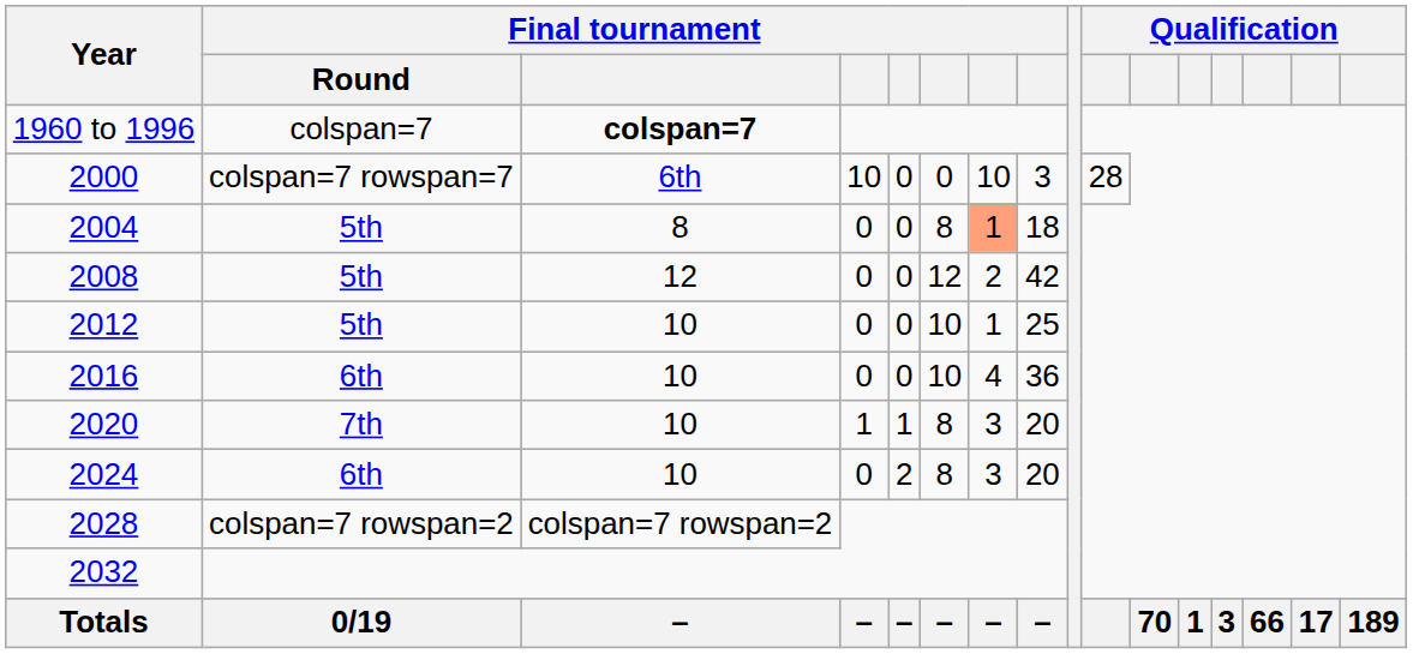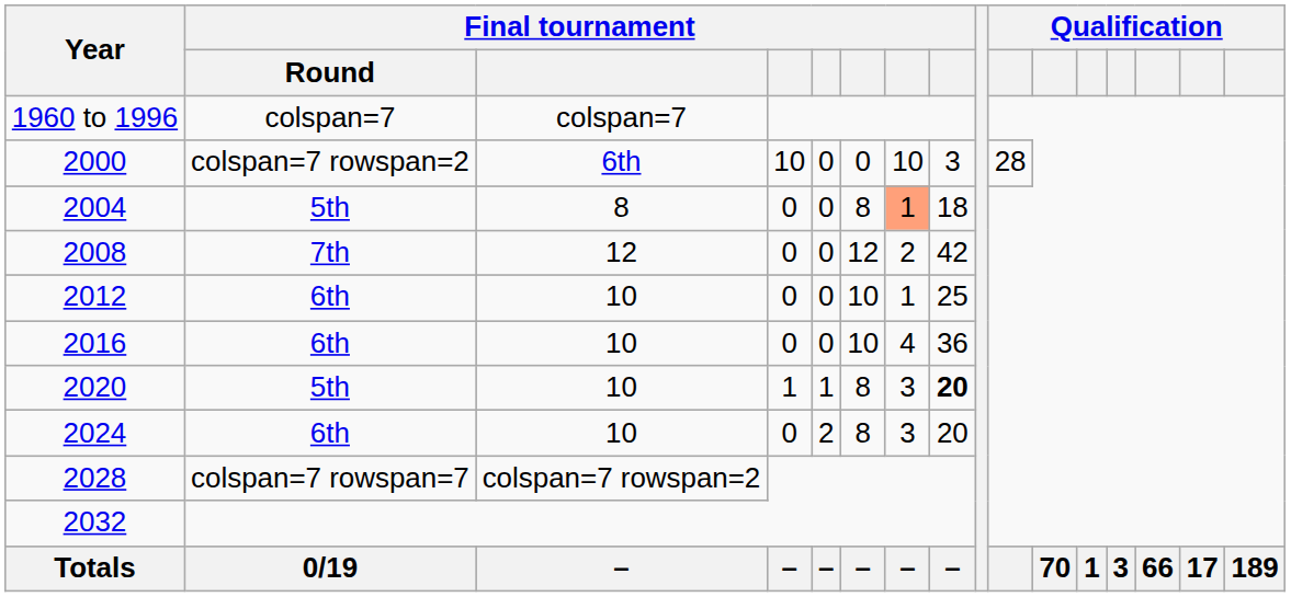1960 to 1996 | column 3: bold -> normal
2000 | Final tournament / Round: colspan=7 rowspan=7 -> colspan=7 rowspan=2
2008 | Final tournament / Round: 5th -> 7th
2012 | Final tournament / Round: 5th -> 6th
2020 | Final tournament / Round: 7th -> 5th
2020 | column 8: normal -> bold
2028 | Final tournament / Round: colspan=7 rowspan=2 -> colspan=7 rowspan=7
